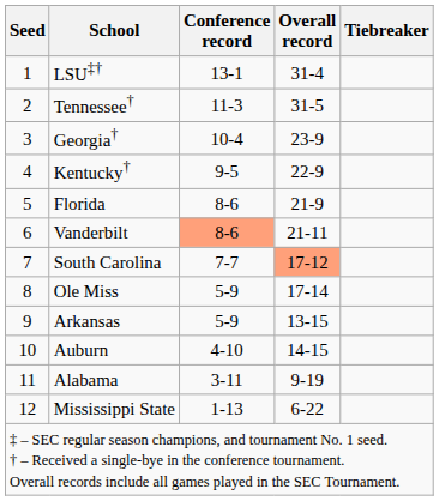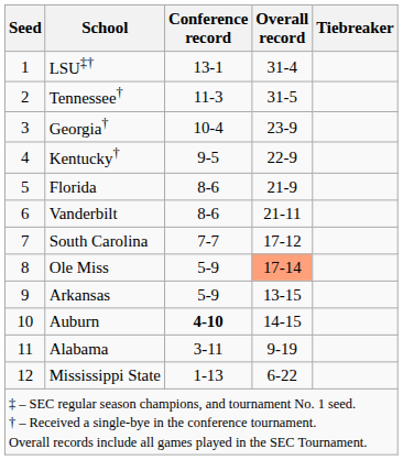Vanderbilt | Conference record: lightsalmon background -> no background
South Carolina | Overall record: lightsalmon background -> no background
Ole Miss | Overall record: no background -> lightsalmon background
Auburn | Conference record: normal -> bold
